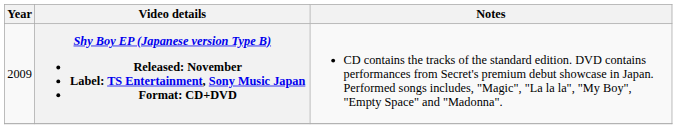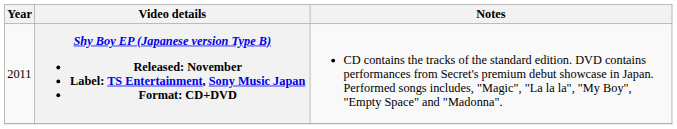row 2 | Year: 2009 -> 2011
